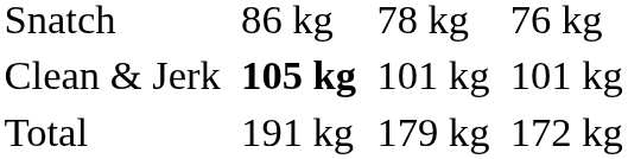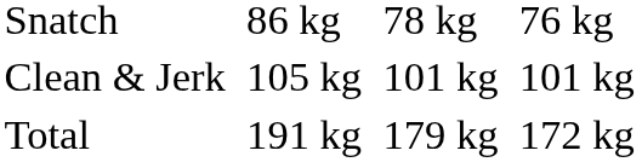Clean & Jerk | column 2: bold -> normal
